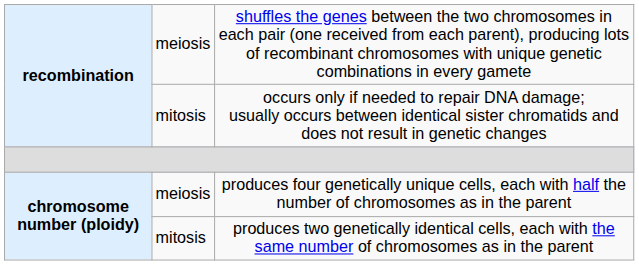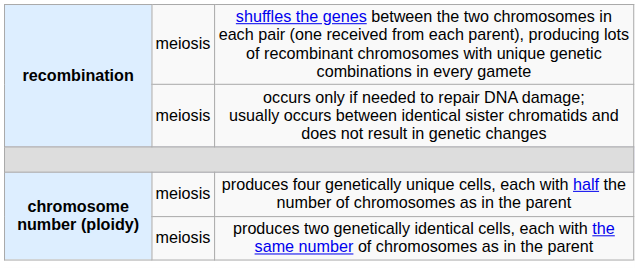row 2 | column 2: mitosis -> meiosis
row 5 | column 2: mitosis -> meiosis
